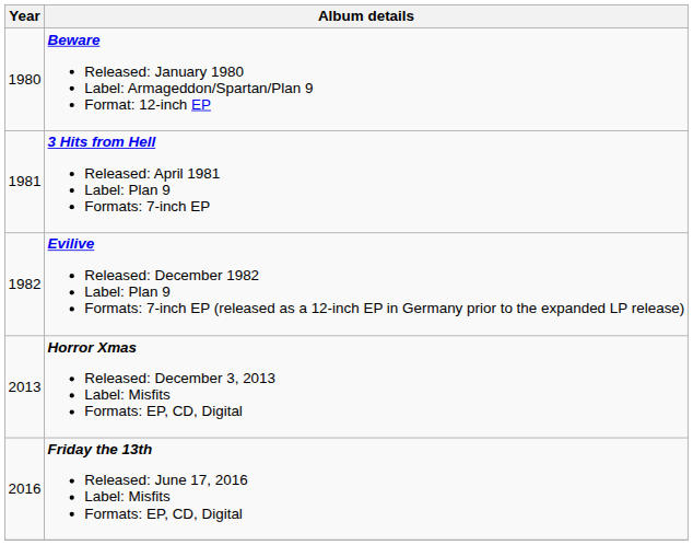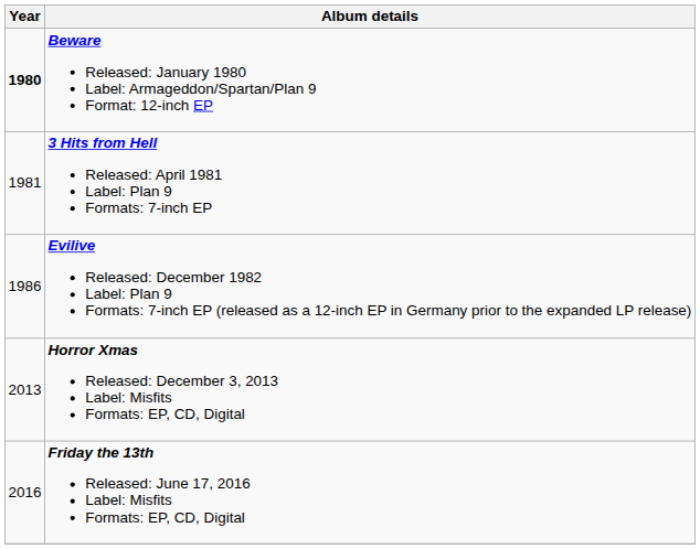row 2 | Year: normal -> bold
row 4 | Year: 1982 -> 1986
